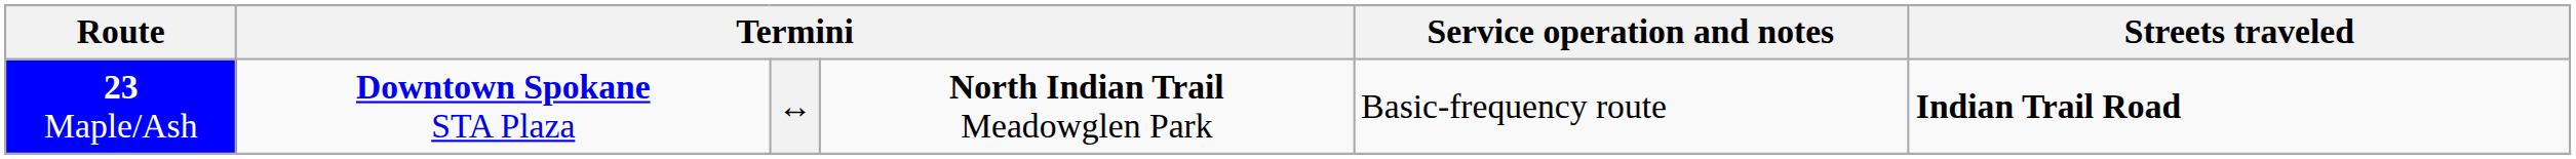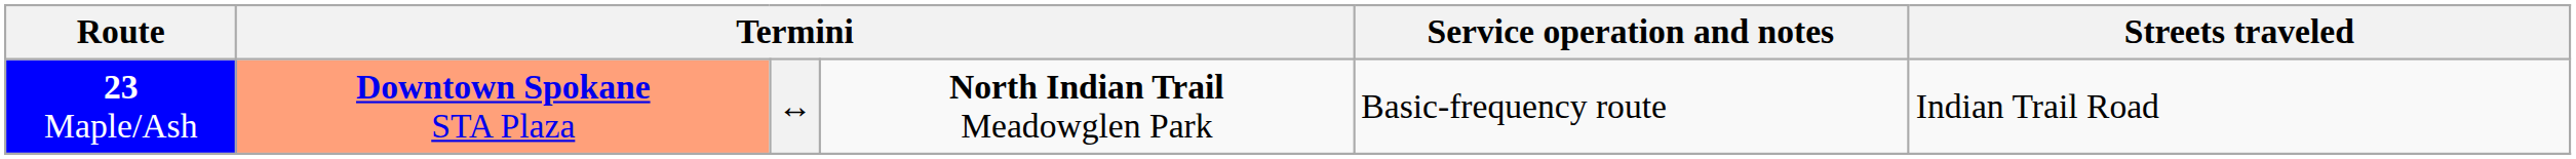↔ | column 2: no background -> lightsalmon background
↔ | Streets traveled: bold -> normal
